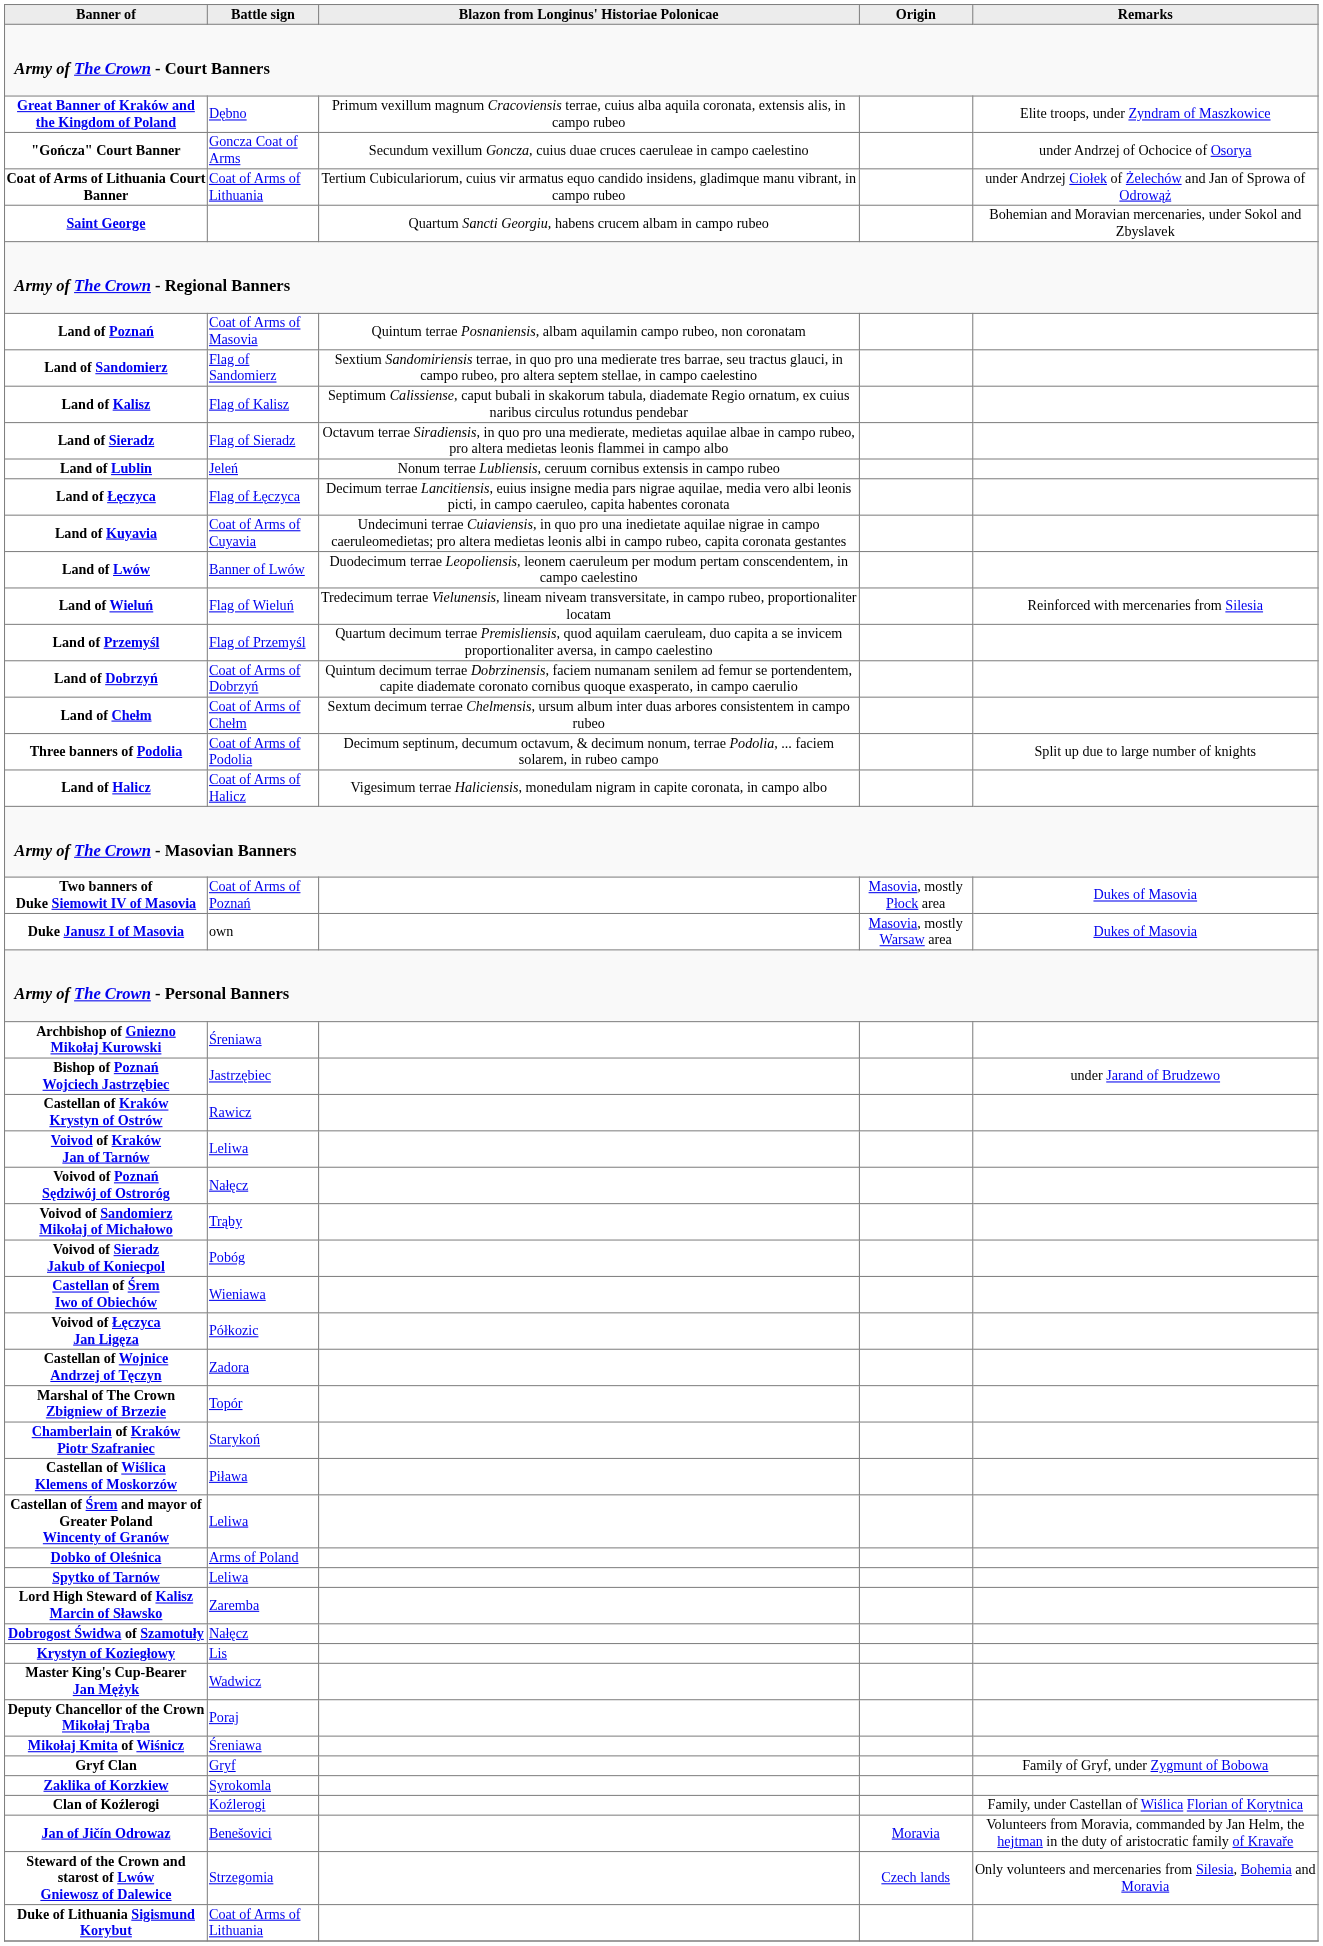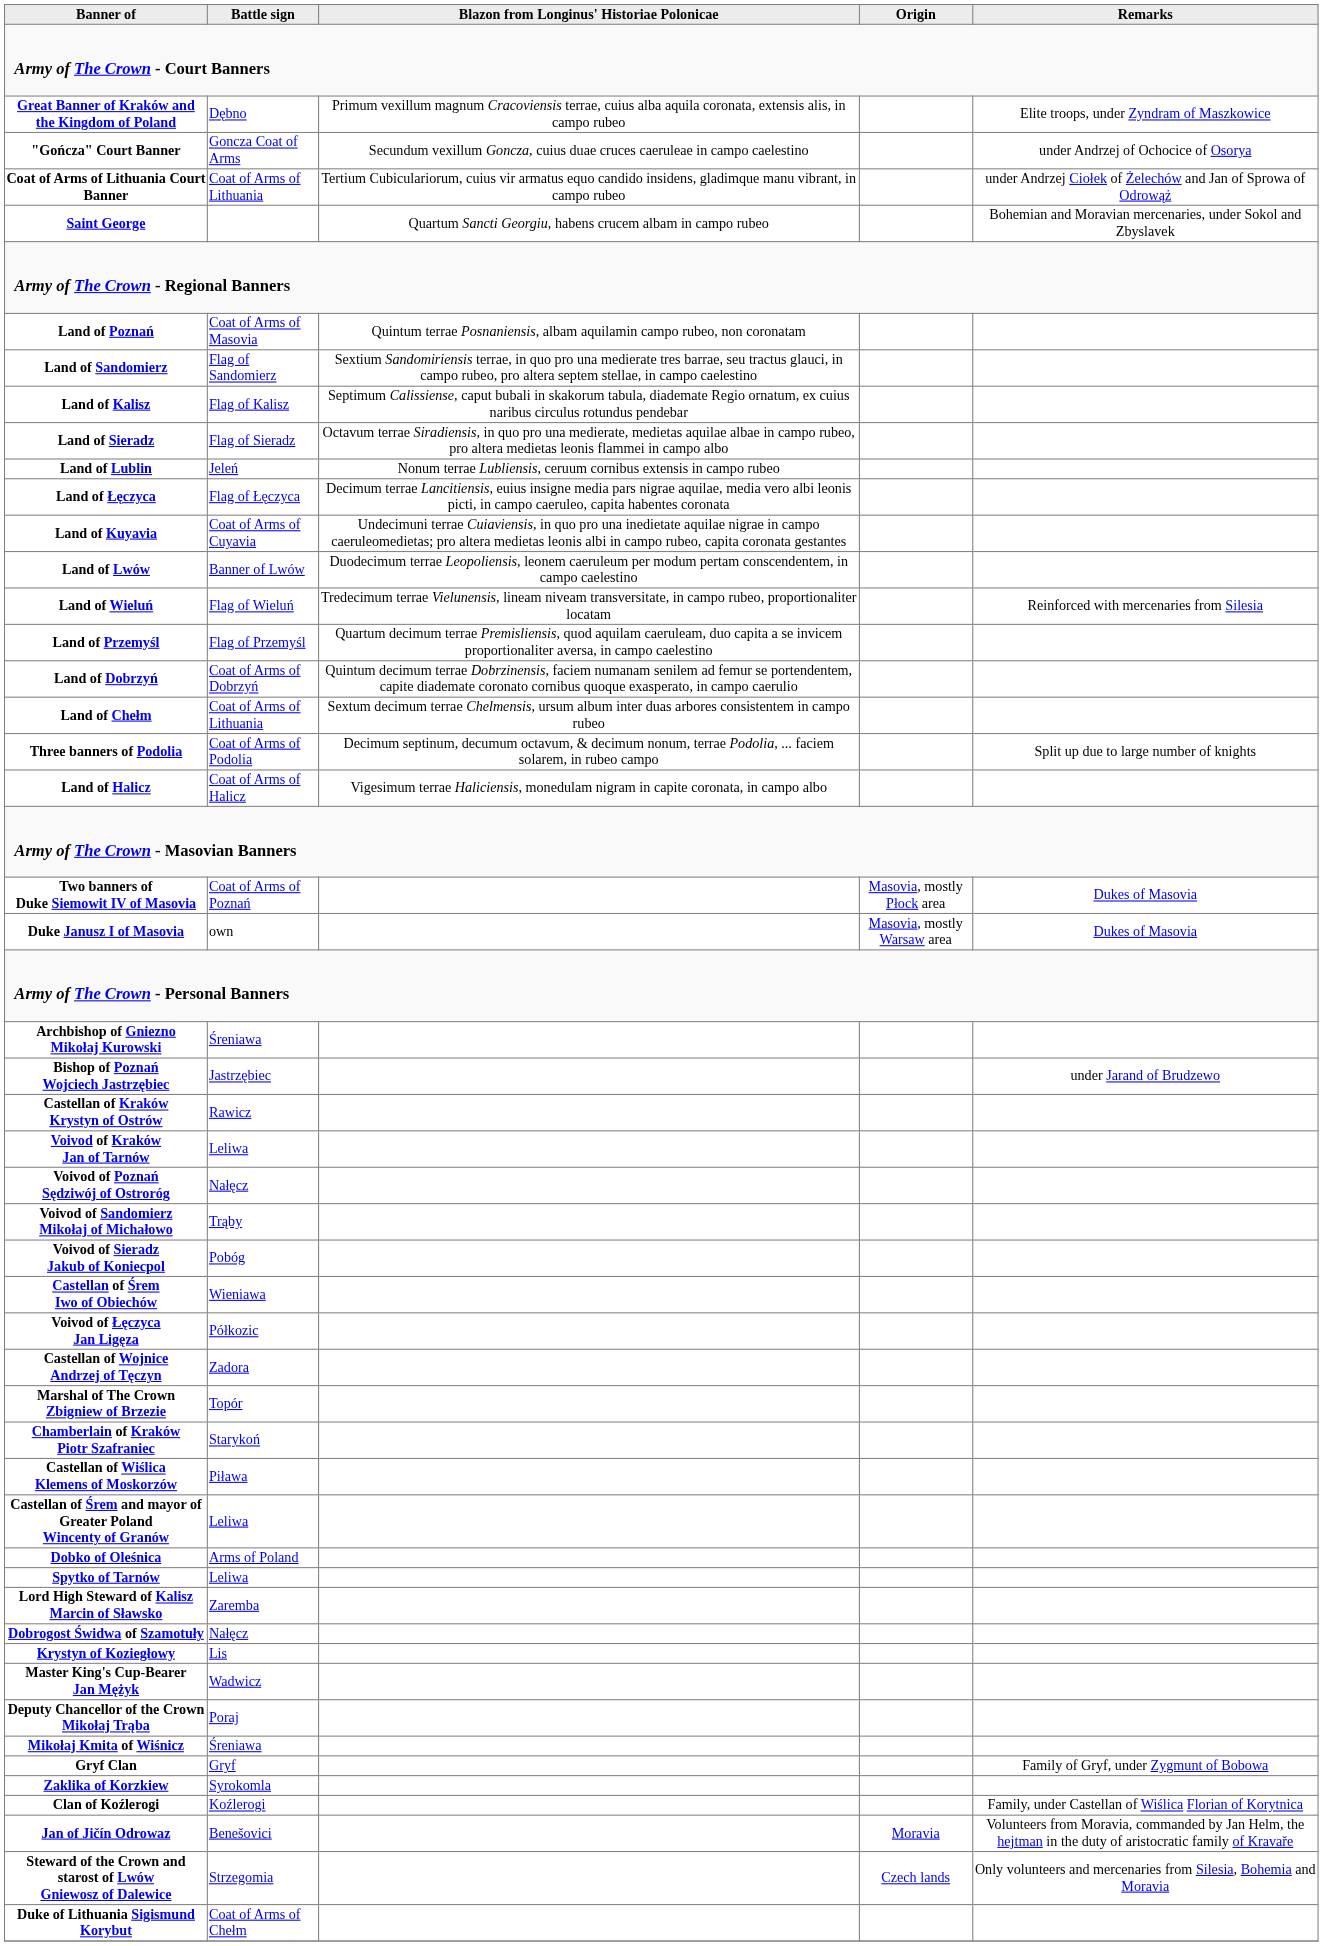Land of Chełm | Battle sign: Coat of Arms of Chełm -> Coat of Arms of Lithuania
Duke of Lithuania Sigismund Korybut | Battle sign: Coat of Arms of Lithuania -> Coat of Arms of Chełm
